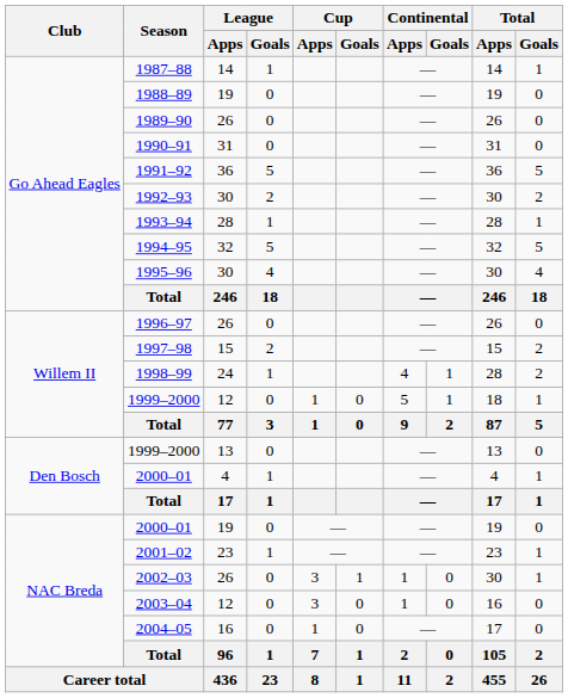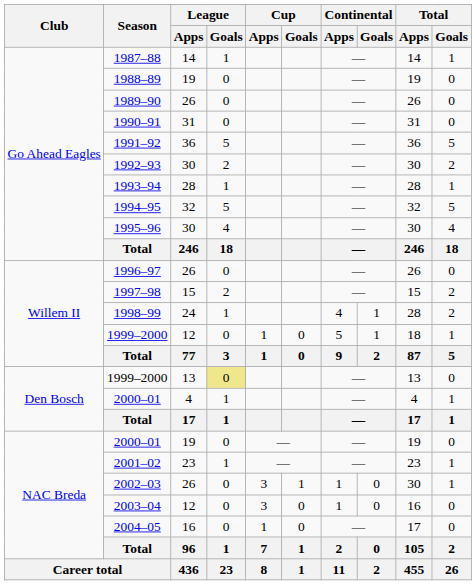1999–2000 / 13 | League / Goals: no background -> khaki background
